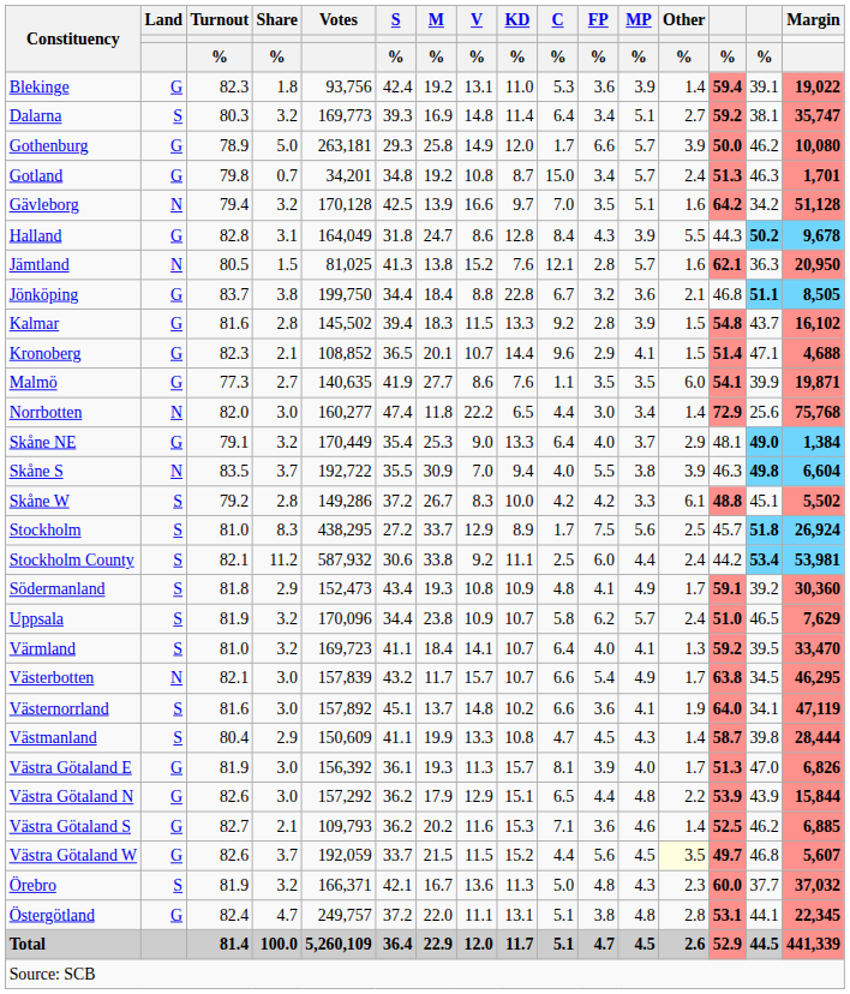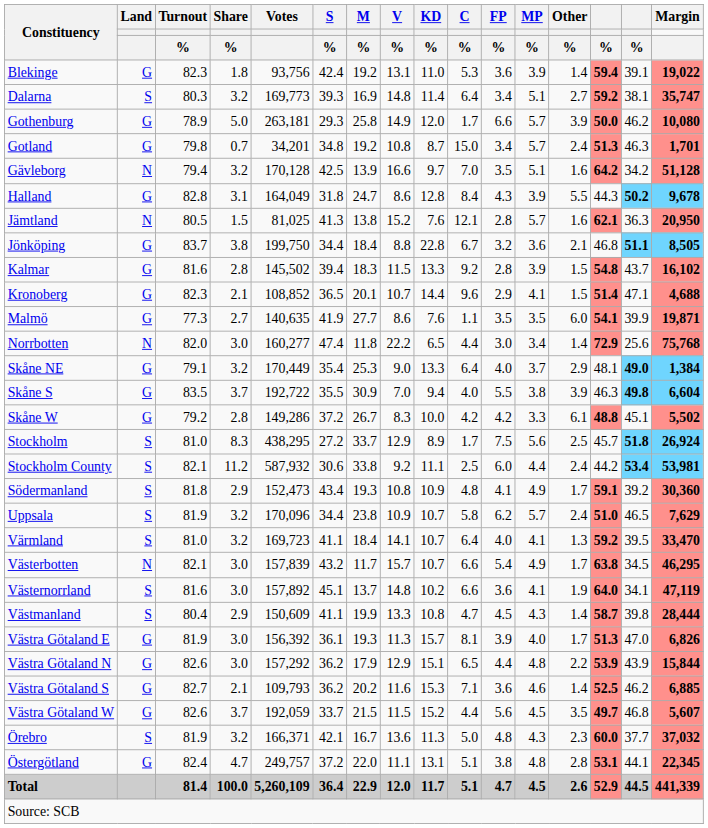Skåne S | Land: N -> G
Skåne W | Land: S -> G
Västra Götaland W | Other / %: lightyellow background -> no background
